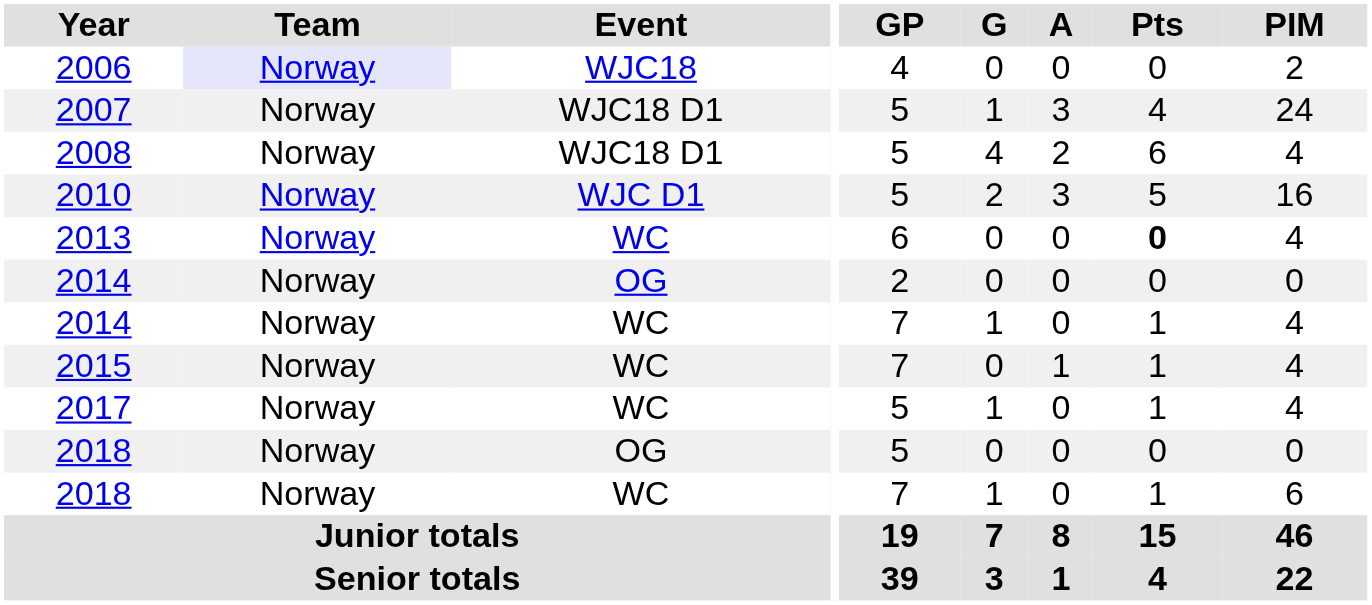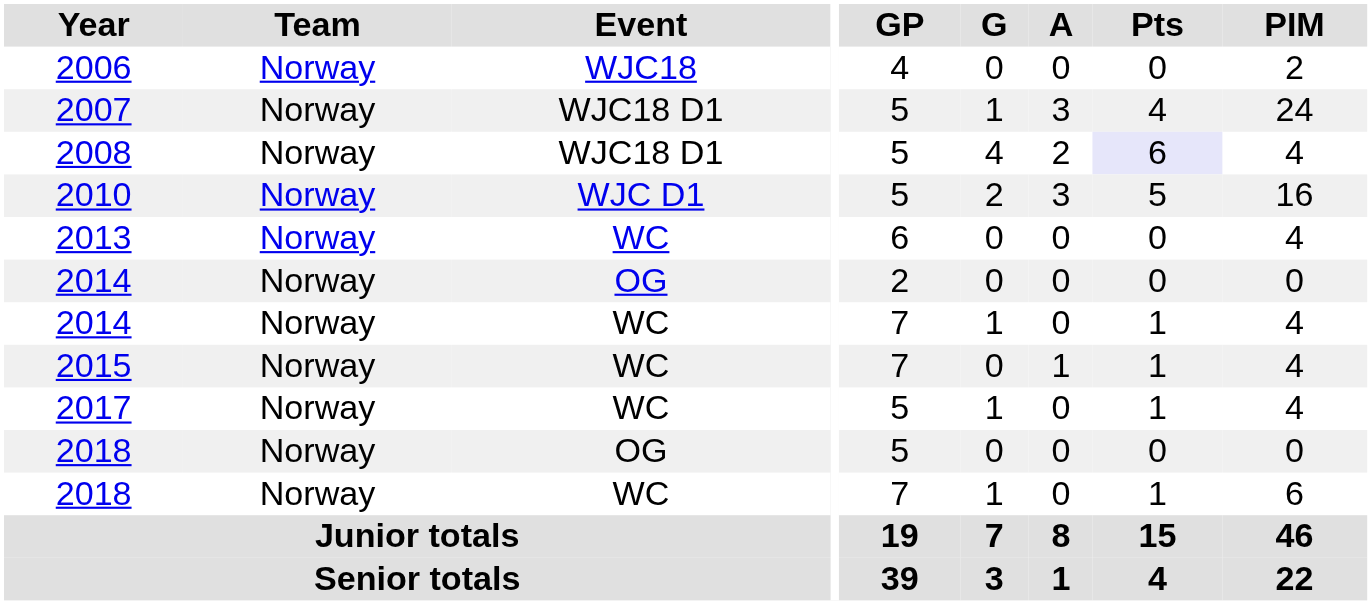2006 | Team: lavender background -> no background
2008 | Pts: no background -> lavender background
2013 | Pts: bold -> normal
